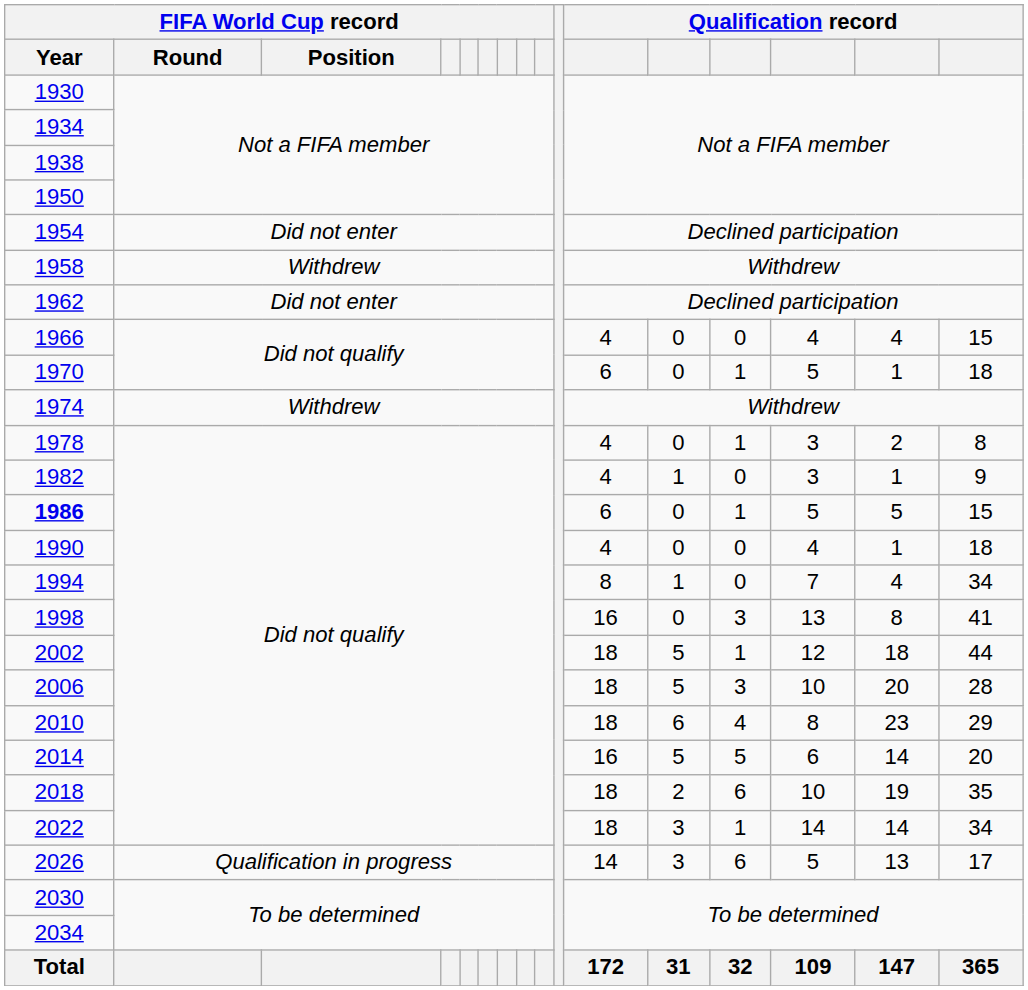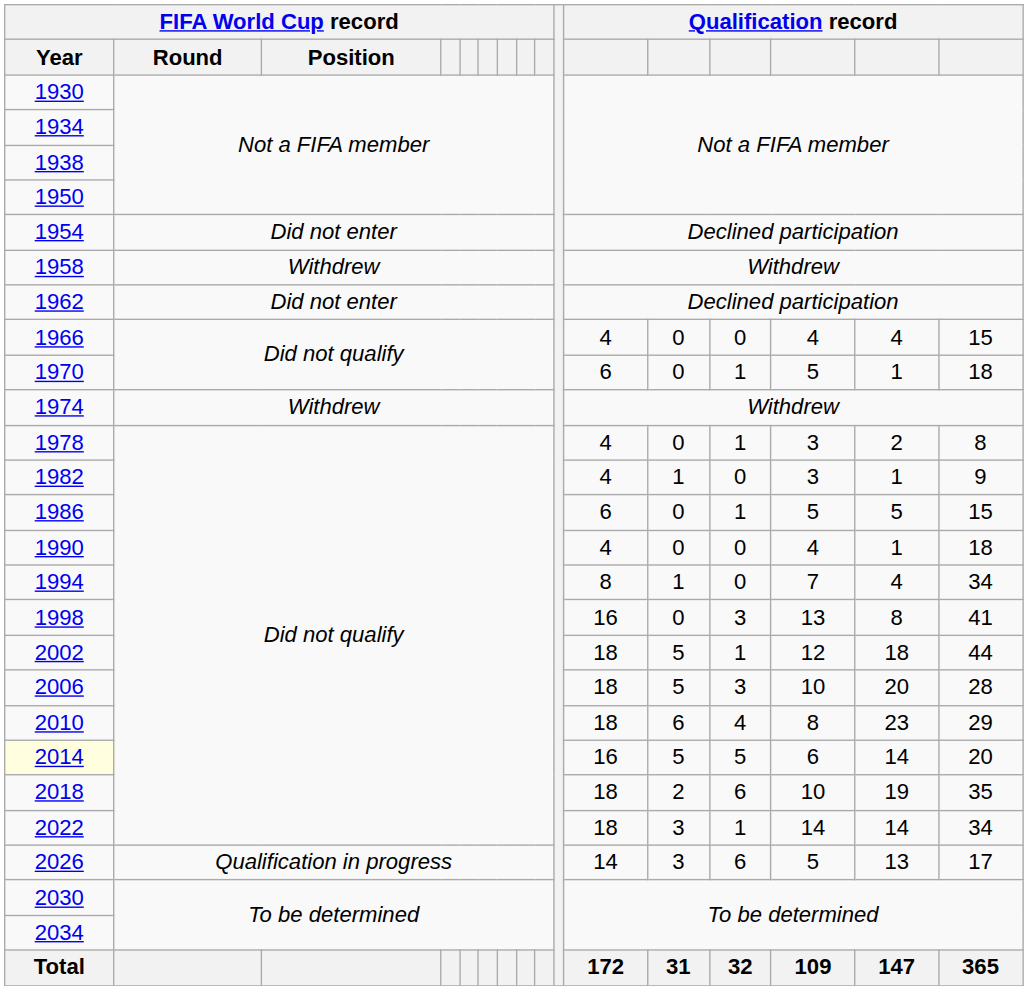1986 | FIFA World Cup record / Year: bold -> normal
2014 | FIFA World Cup record / Year: no background -> lightyellow background
